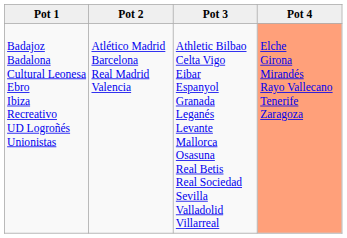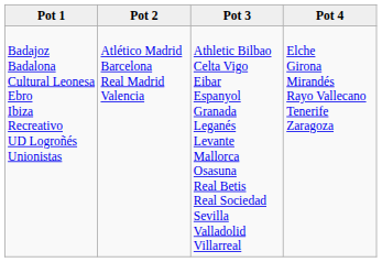row 2 | column 4: lightsalmon background -> no background
